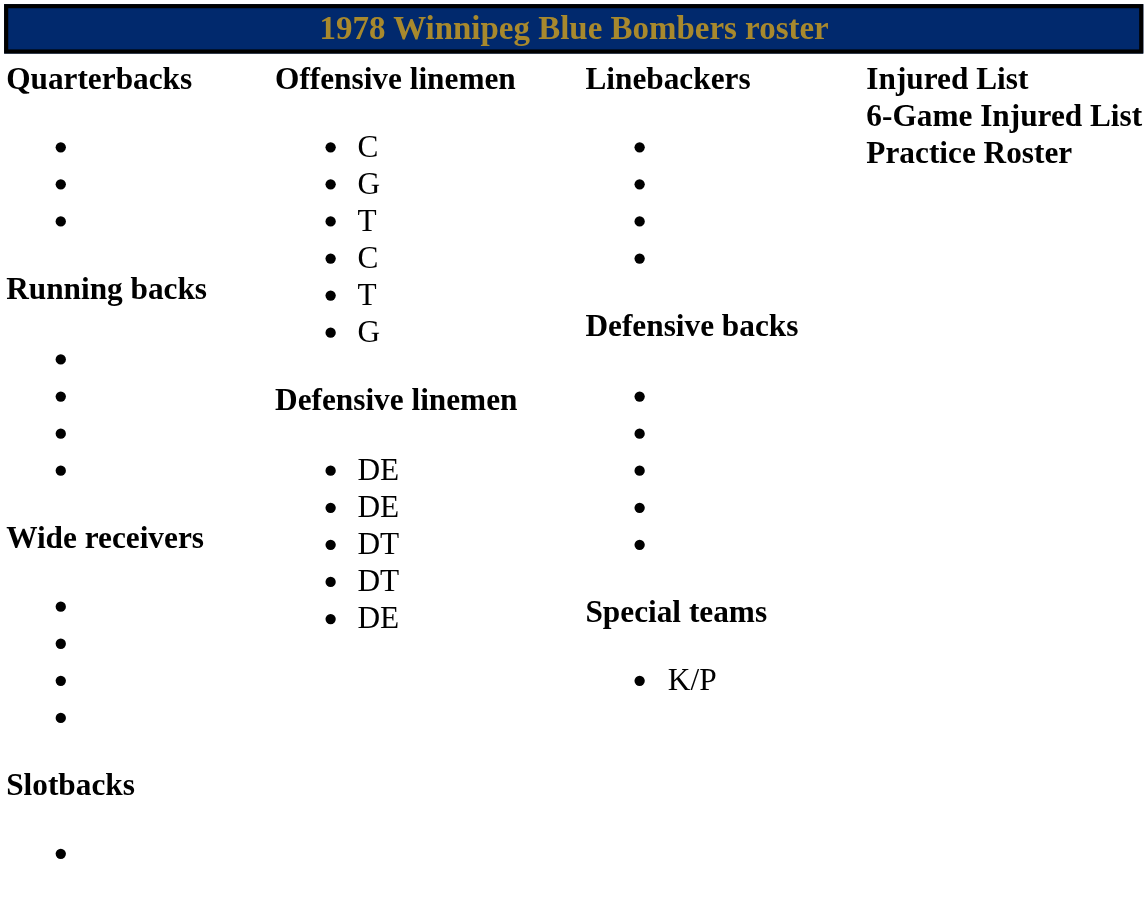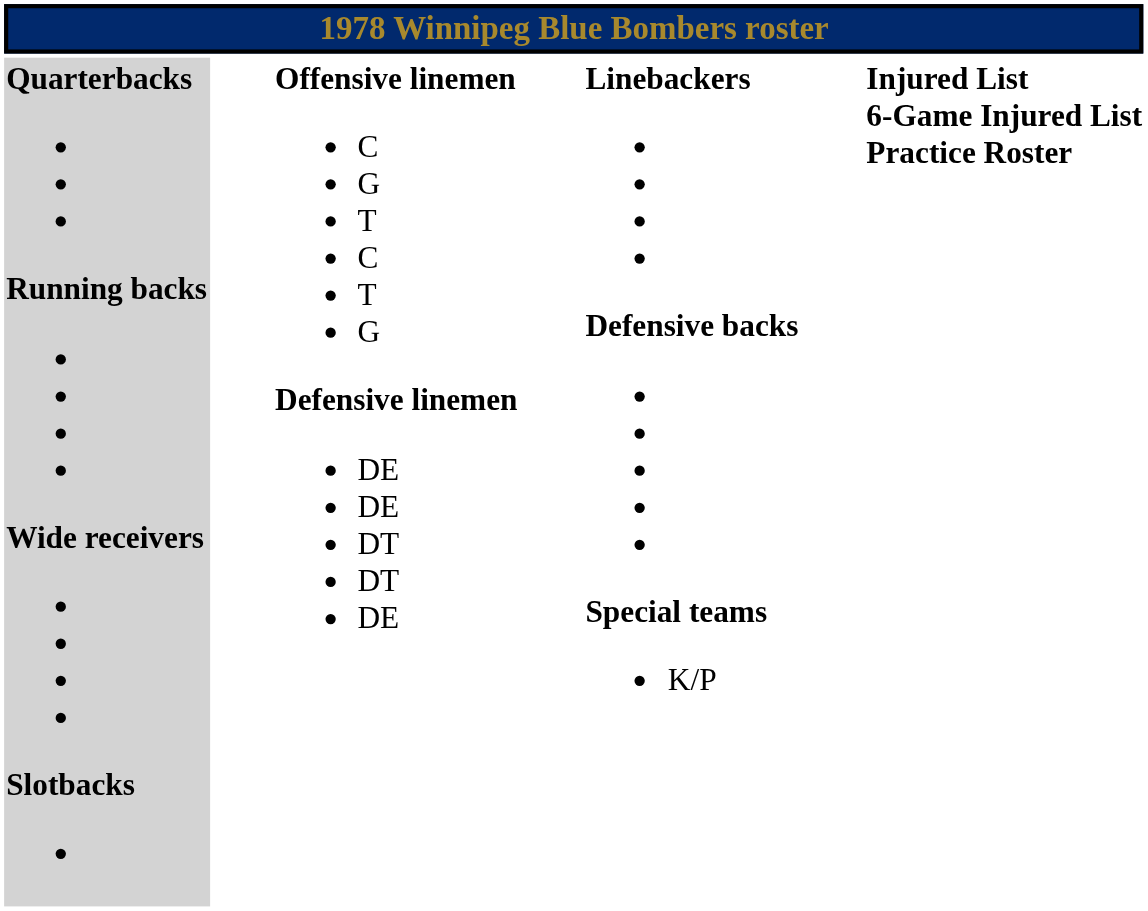Quarterbacks Running backs Wide receivers Slotbacks | column 1: no background -> lightgrey background
